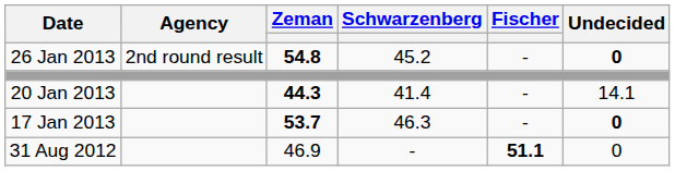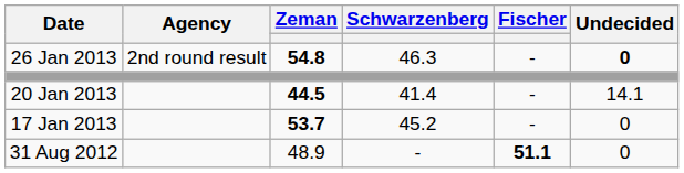26 Jan 2013 | Schwarzenberg: 45.2 -> 46.3
20 Jan 2013 | Zeman: 44.3 -> 44.5
17 Jan 2013 | Schwarzenberg: 46.3 -> 45.2
17 Jan 2013 | Undecided: bold -> normal
31 Aug 2012 | Zeman: 46.9 -> 48.9
